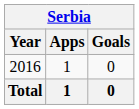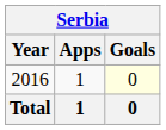2016 | Goals: no background -> lightyellow background
